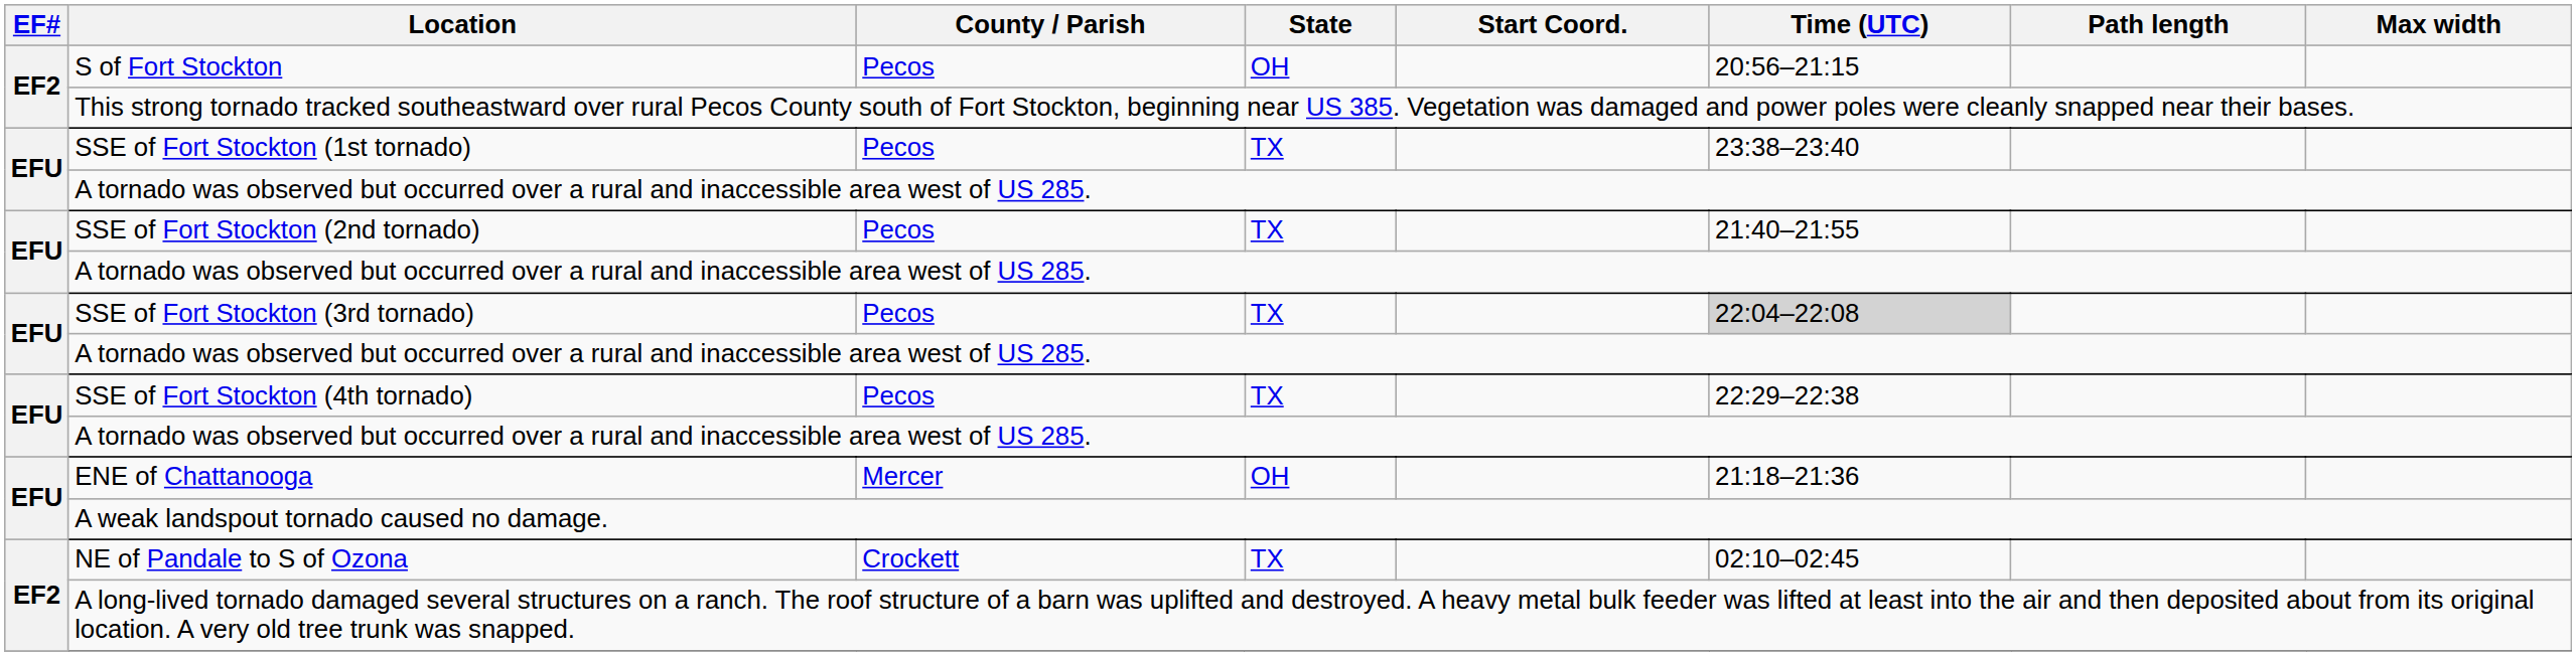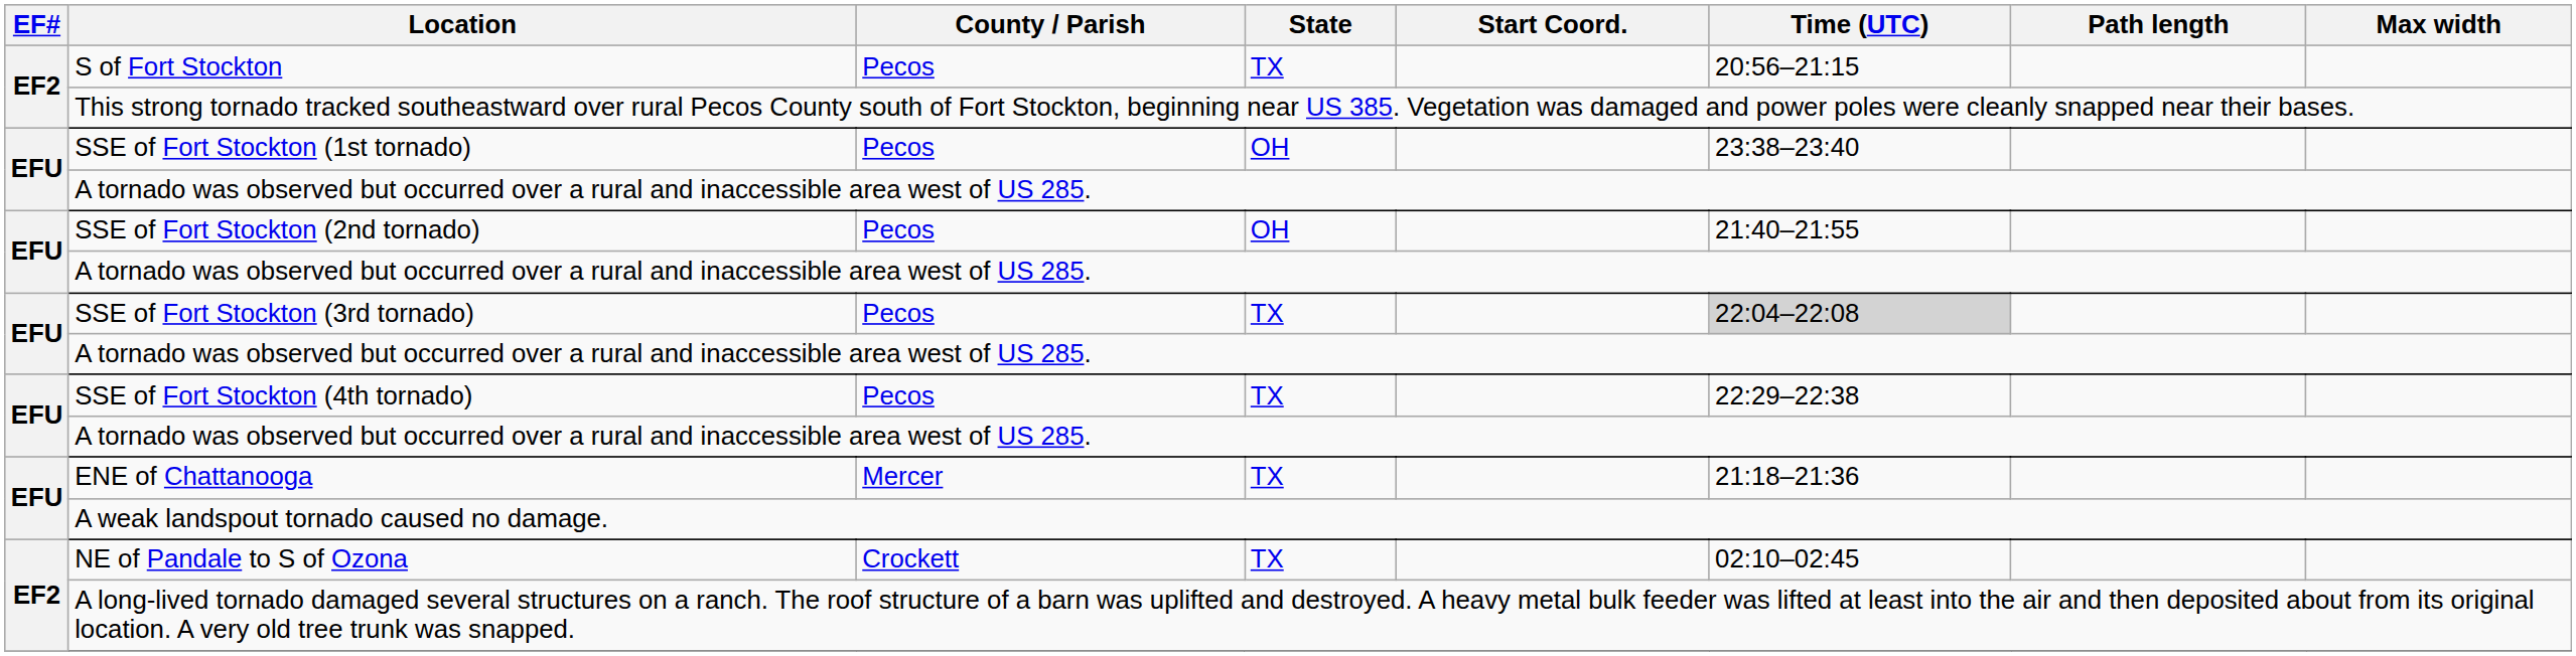S of Fort Stockton | State: OH -> TX
SSE of Fort Stockton (1st tornado) | State: TX -> OH
SSE of Fort Stockton (2nd tornado) | State: TX -> OH
ENE of Chattanooga | State: OH -> TX
